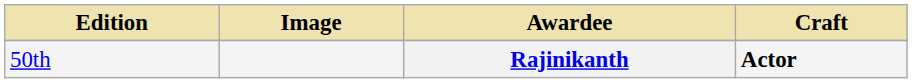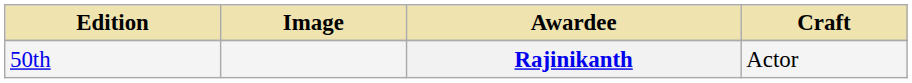Rajinikanth | Craft: bold -> normal
